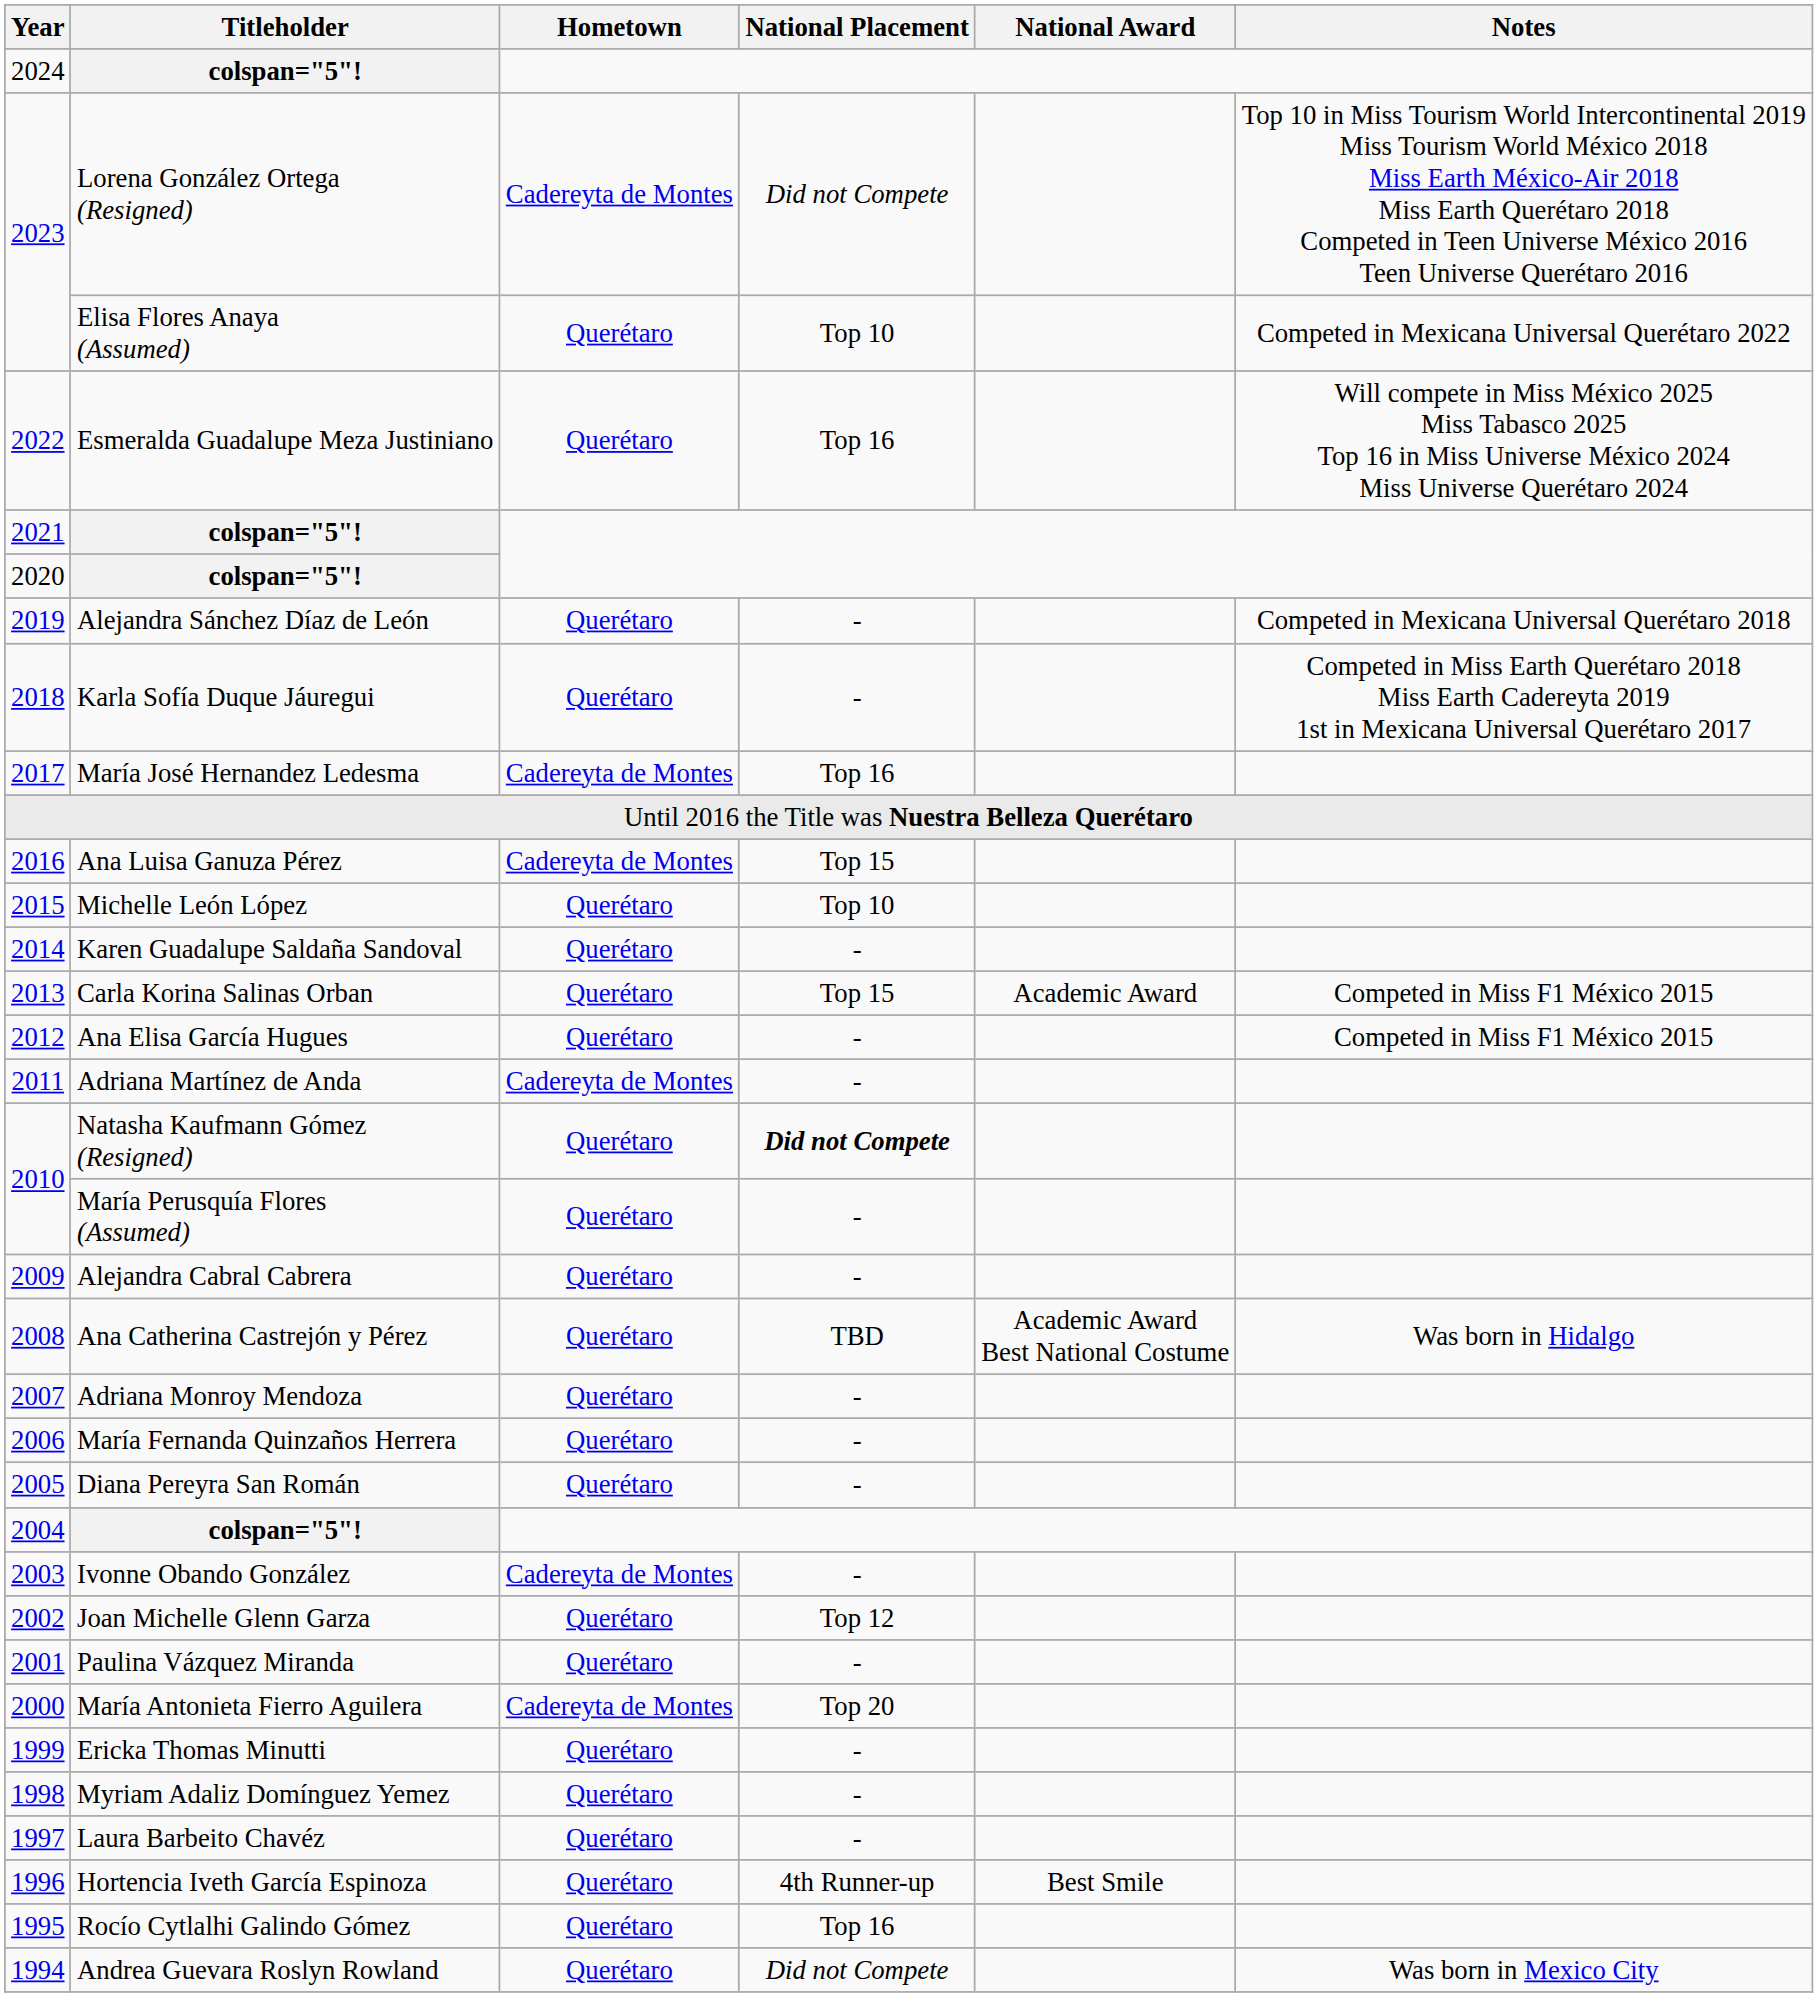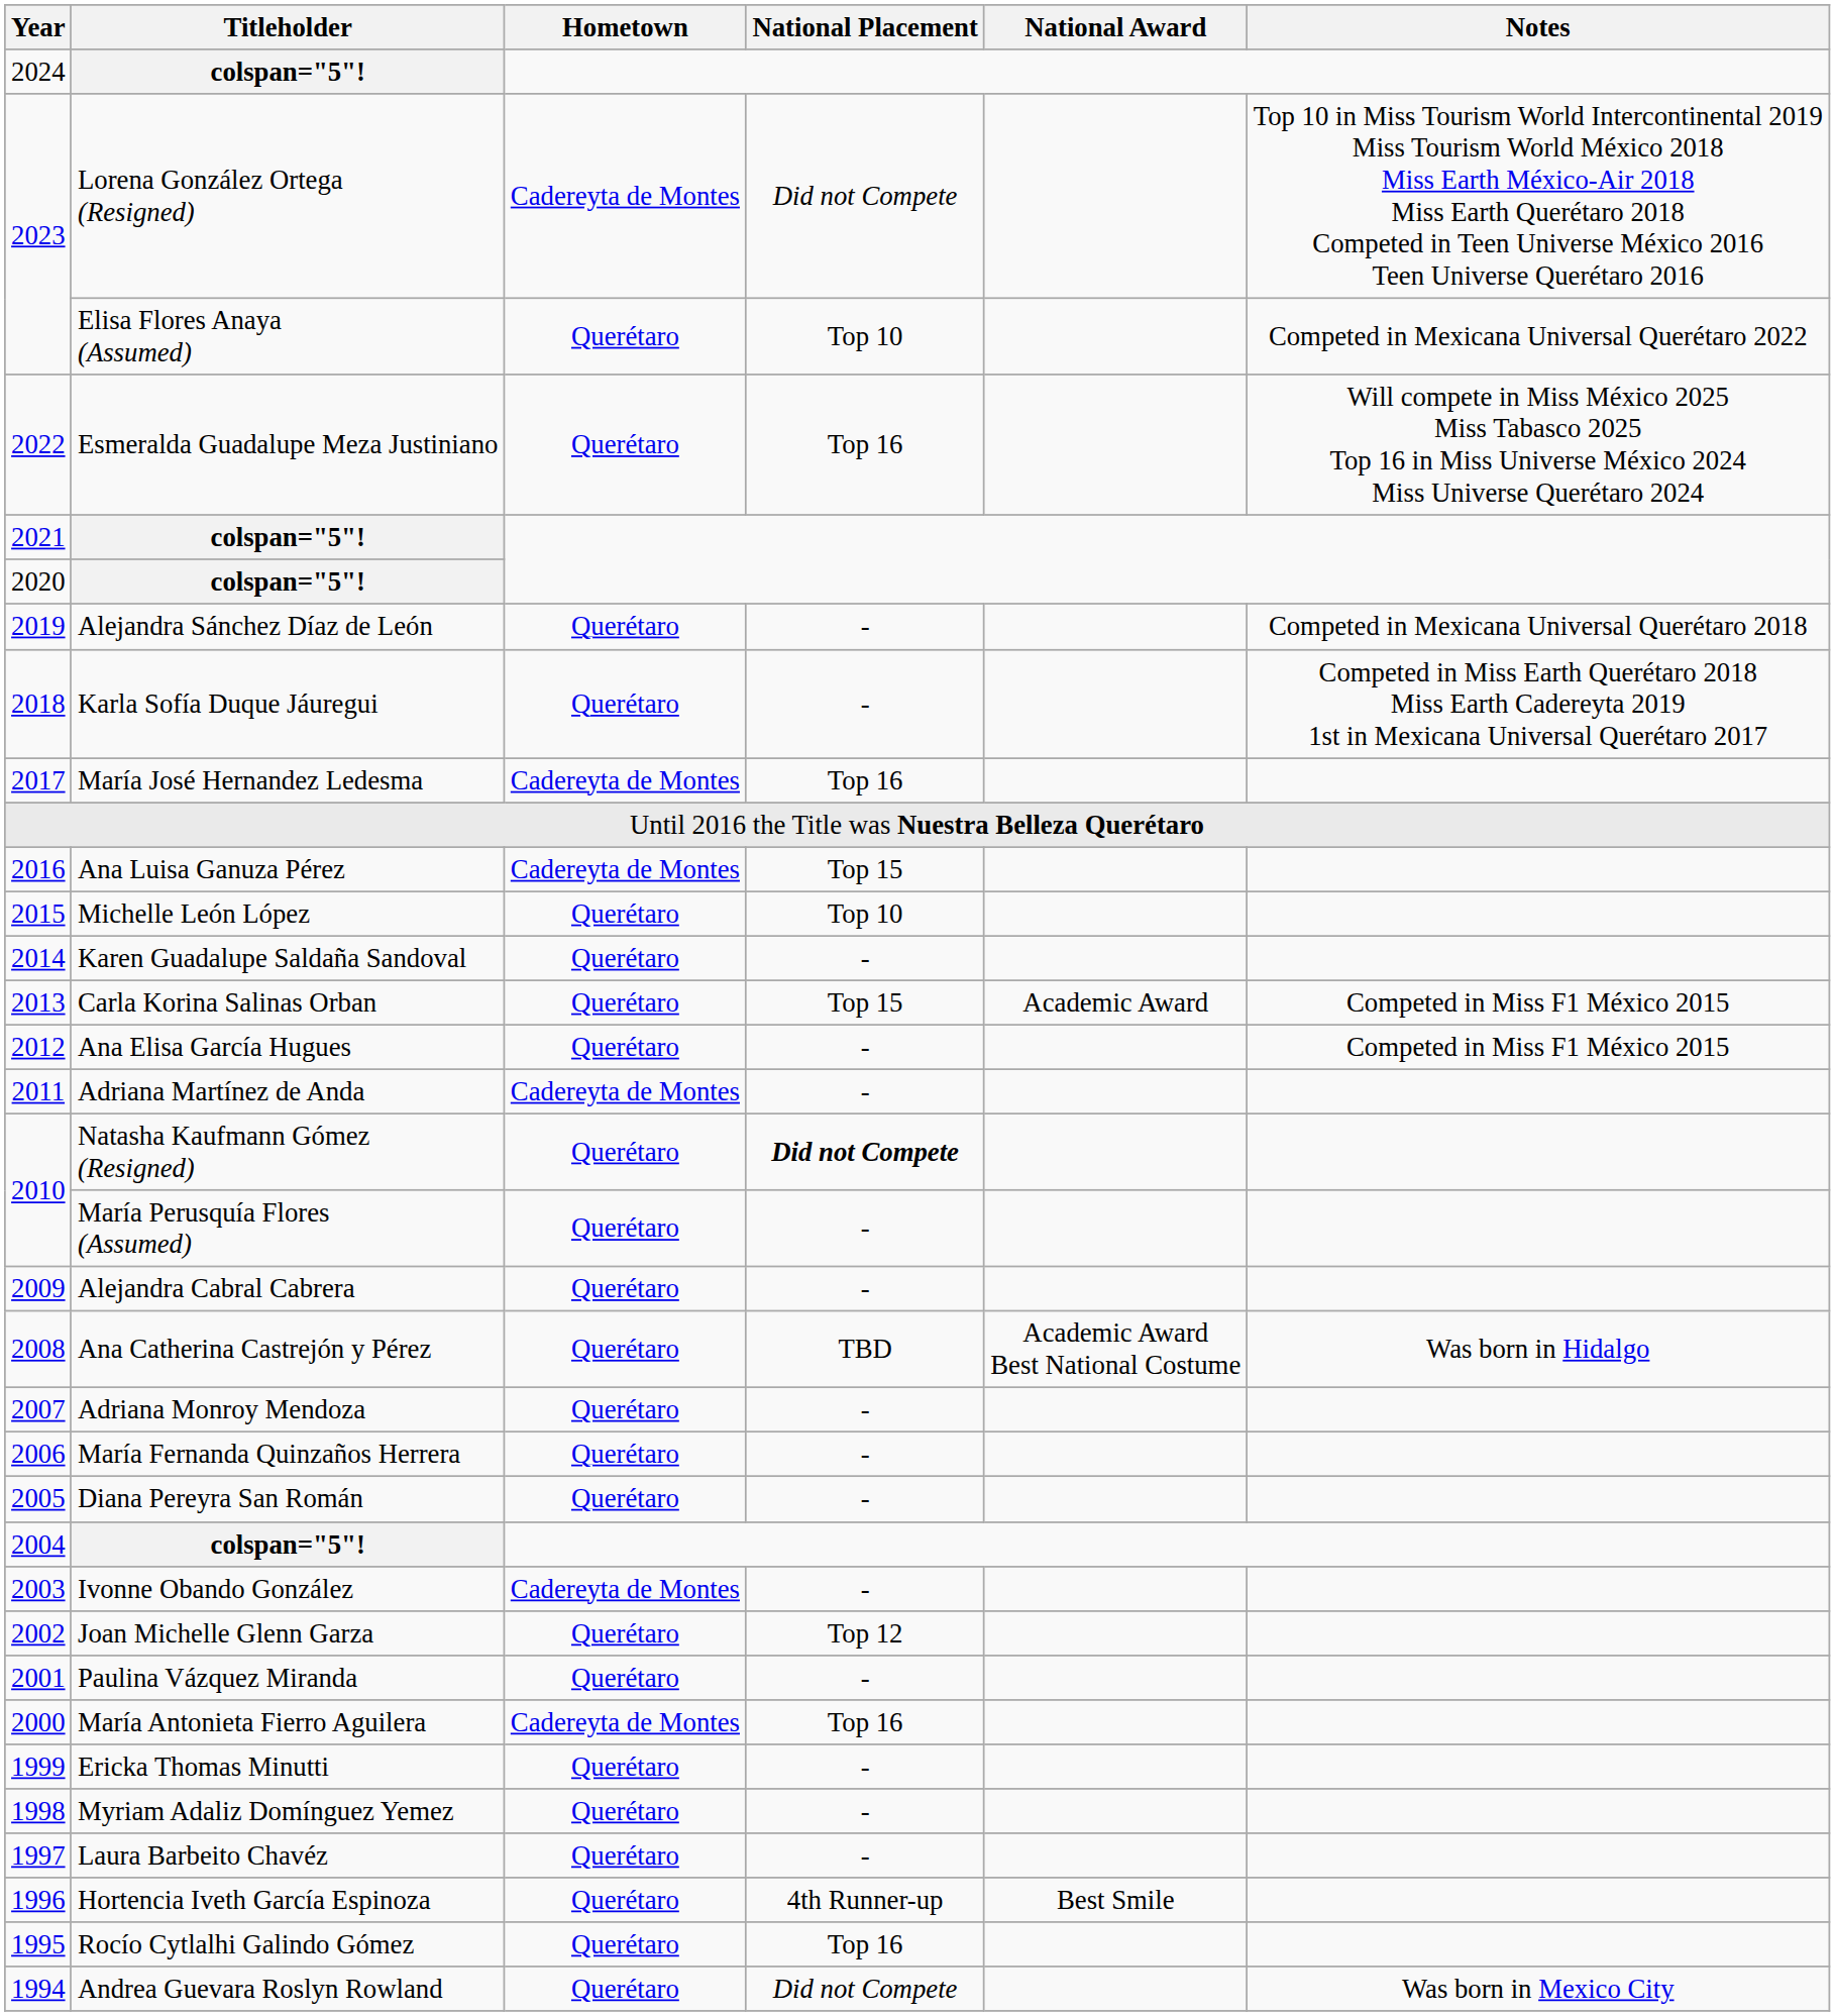María Antonieta Fierro Aguilera | National Placement: Top 20 -> Top 16
